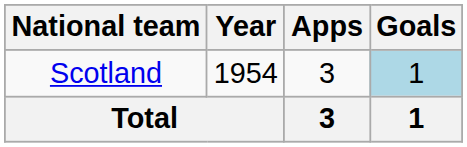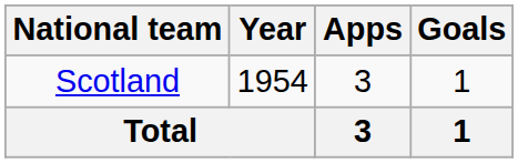Scotland | Goals: lightblue background -> no background
